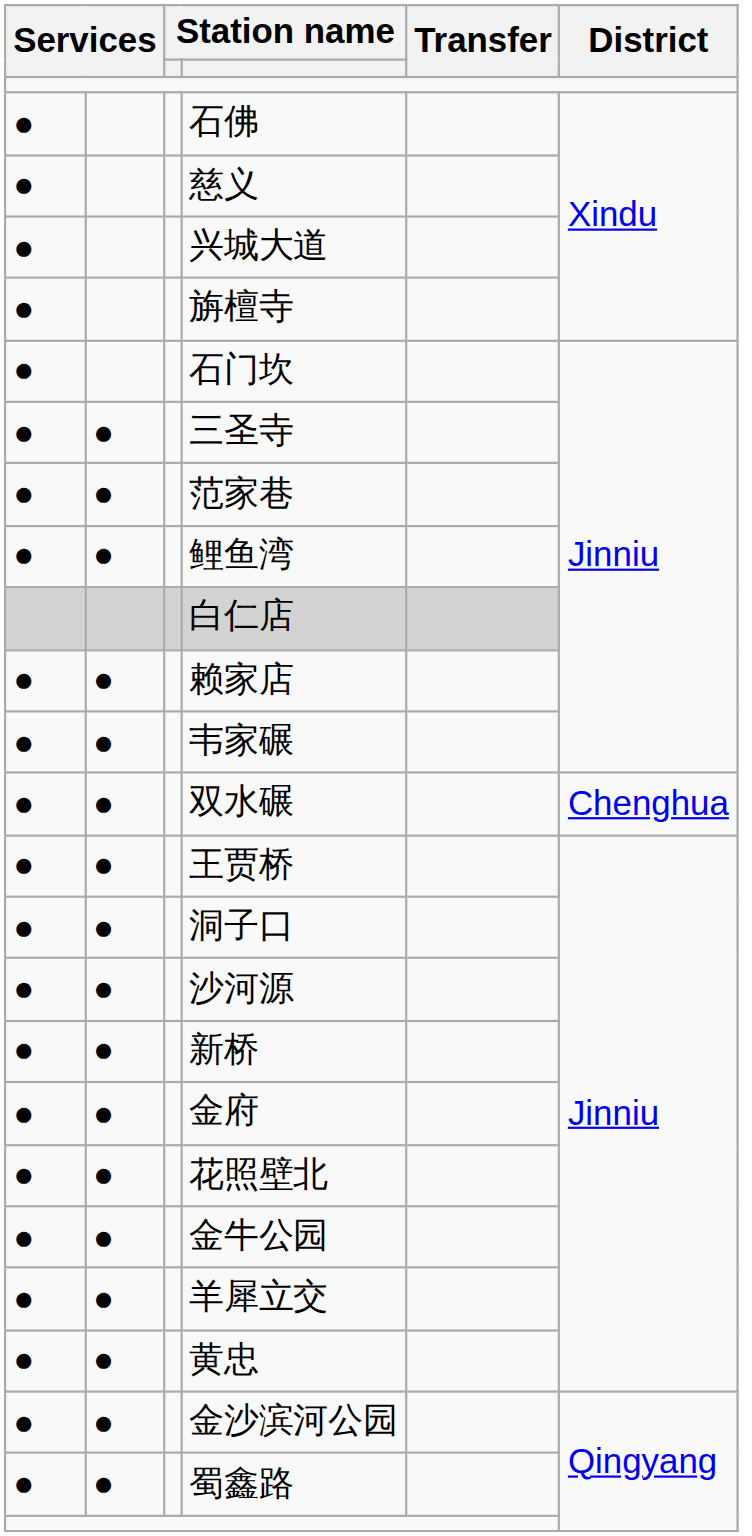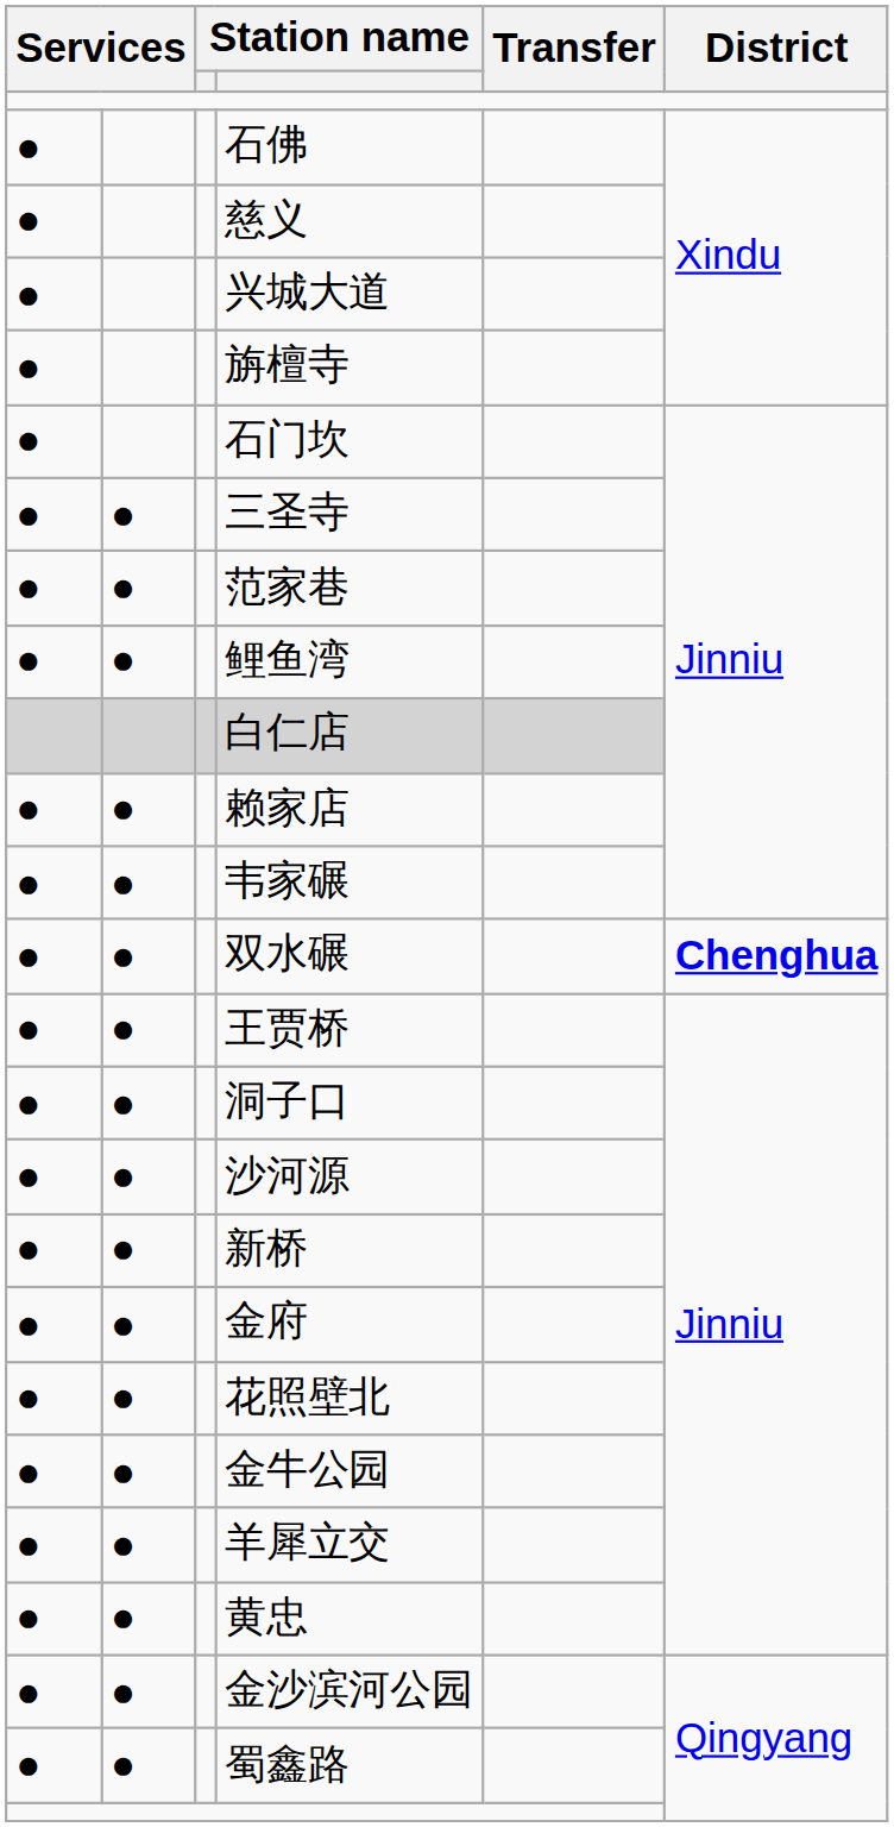双水碾 | District: normal -> bold
